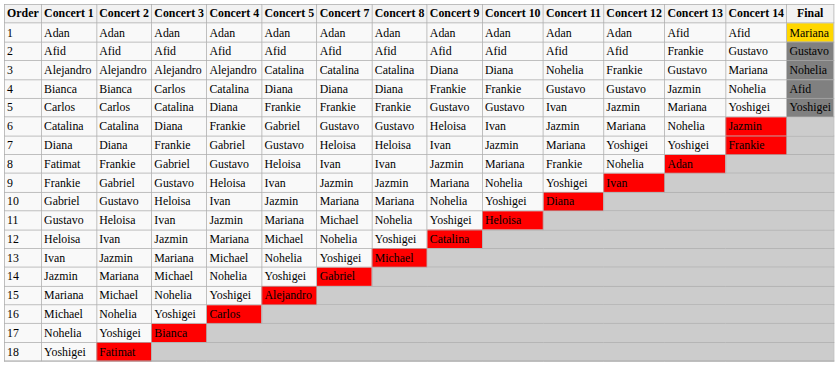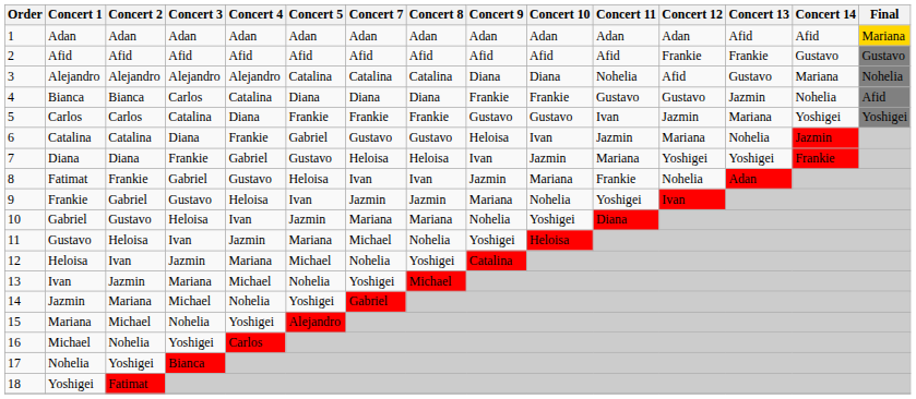row 3 | Concert 12: Afid -> Frankie
row 4 | Concert 12: Frankie -> Afid
